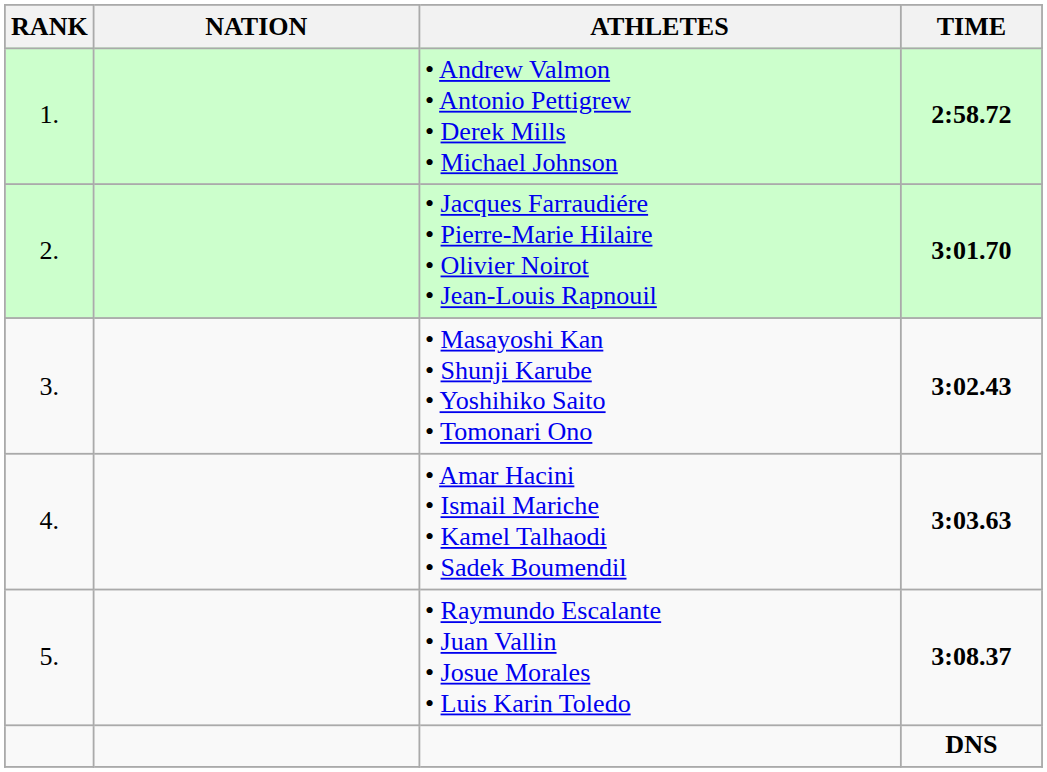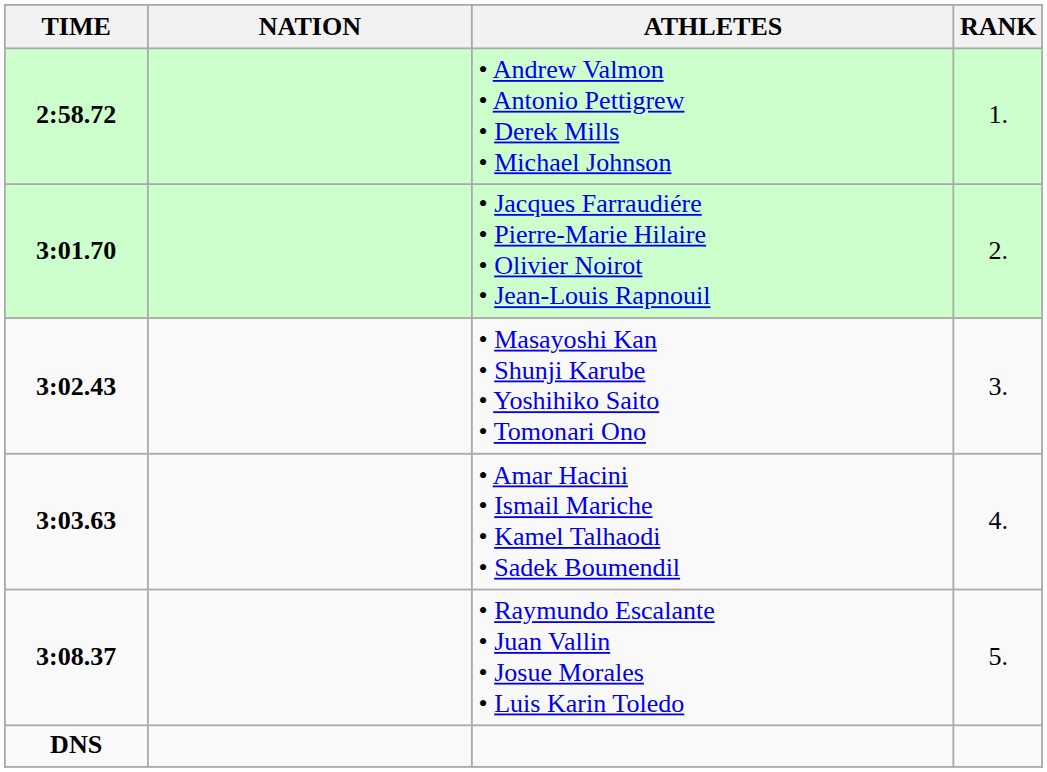columns swapped: RANK <-> TIME
